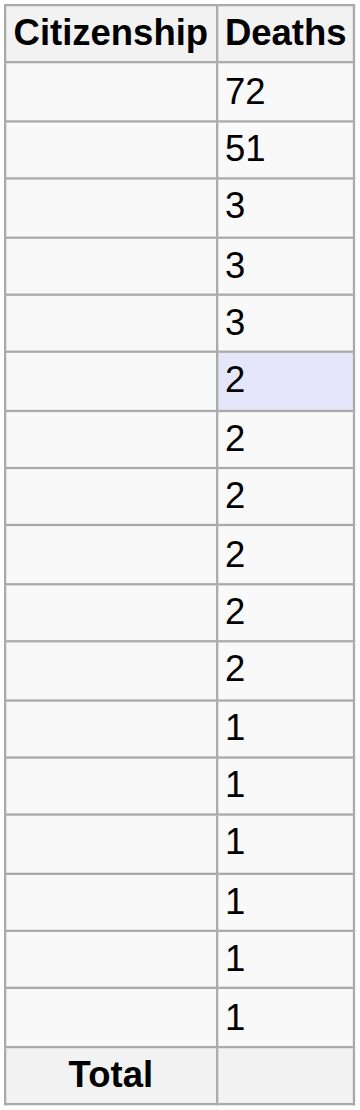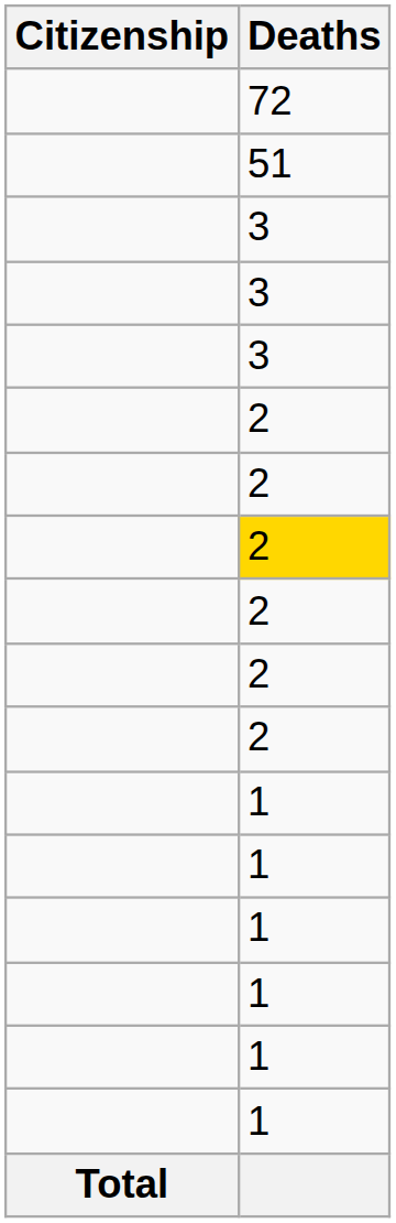row 7 | Deaths: lavender background -> no background
row 9 | Deaths: no background -> gold background
